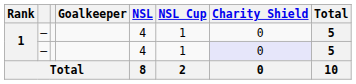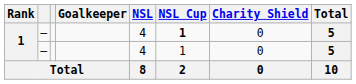row 2 | NSL Cup: normal -> bold
row 3 | Charity Shield: lavender background -> no background
